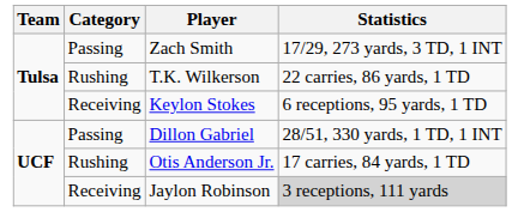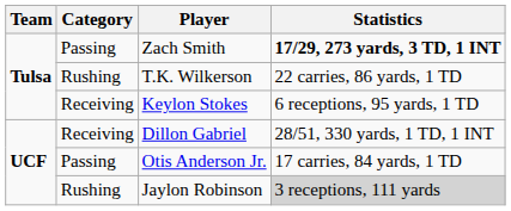Zach Smith | Statistics: normal -> bold
Dillon Gabriel | Category: Passing -> Receiving
Otis Anderson Jr. | Category: Rushing -> Passing
Jaylon Robinson | Category: Receiving -> Rushing
